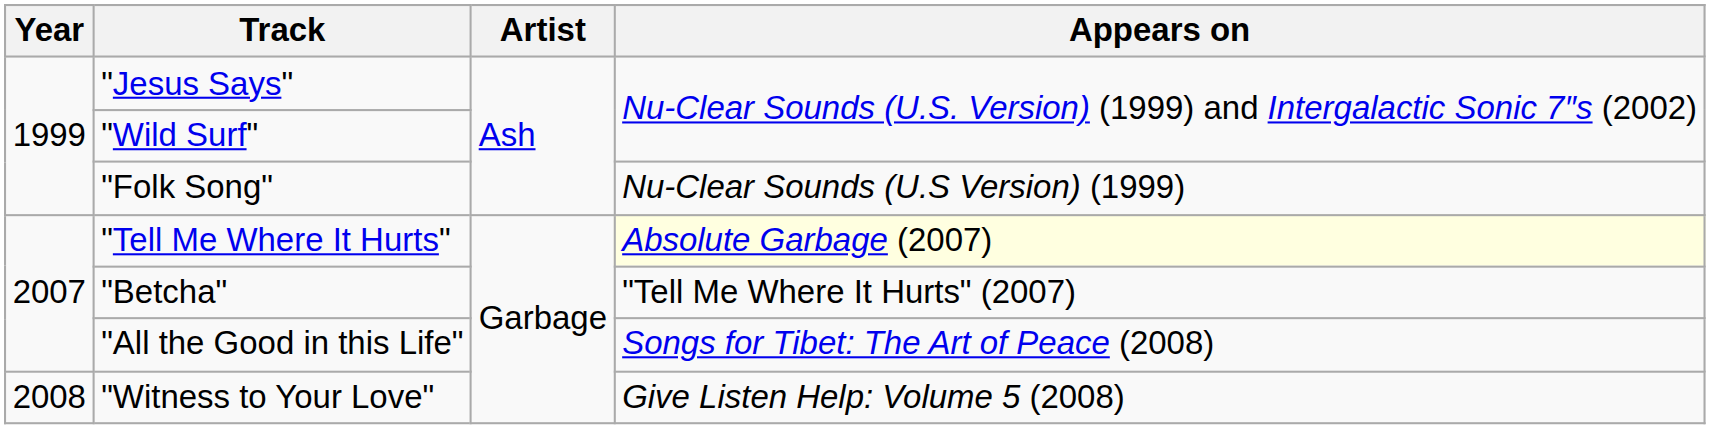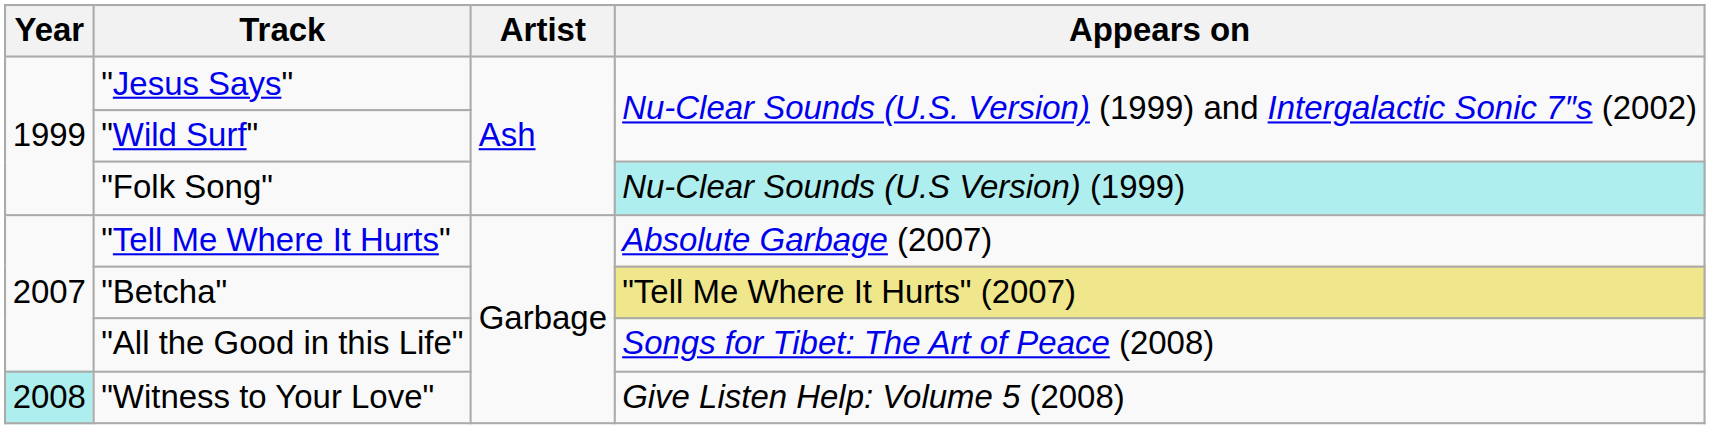"Folk Song" | Appears on: no background -> paleturquoise background
"Tell Me Where It Hurts" | Appears on: lightyellow background -> no background
"Betcha" | Appears on: no background -> khaki background
"Witness to Your Love" | Year: no background -> paleturquoise background
